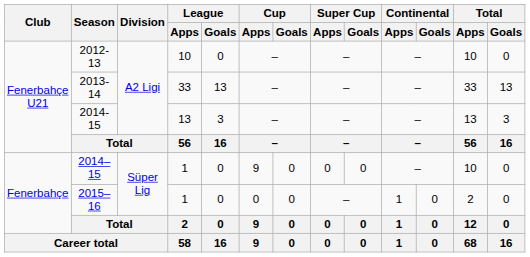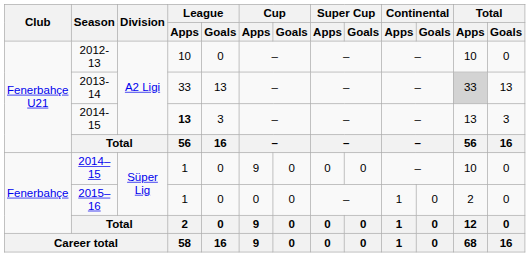2013-14 | Total / Apps: no background -> lightgrey background
2014-15 | League / Apps: normal -> bold
